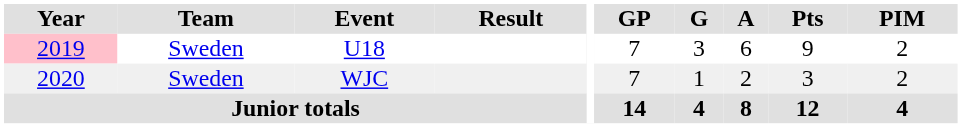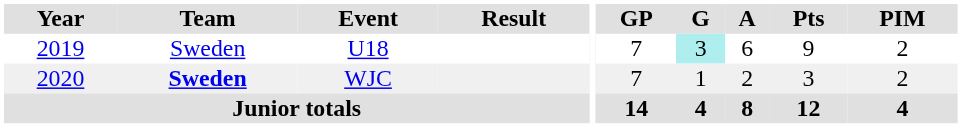U18 | Year: pink background -> no background
U18 | G: no background -> paleturquoise background
WJC | Team: normal -> bold
